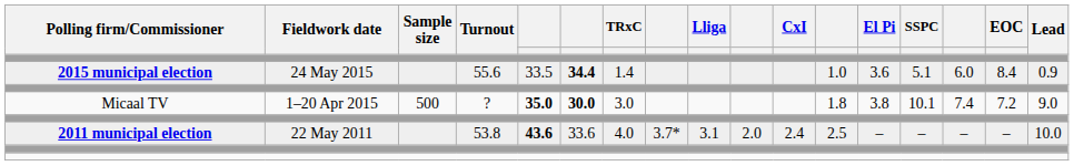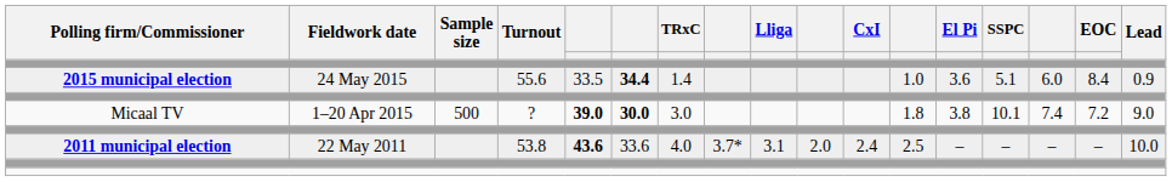Micaal TV | column 5: 35.0 -> 39.0
